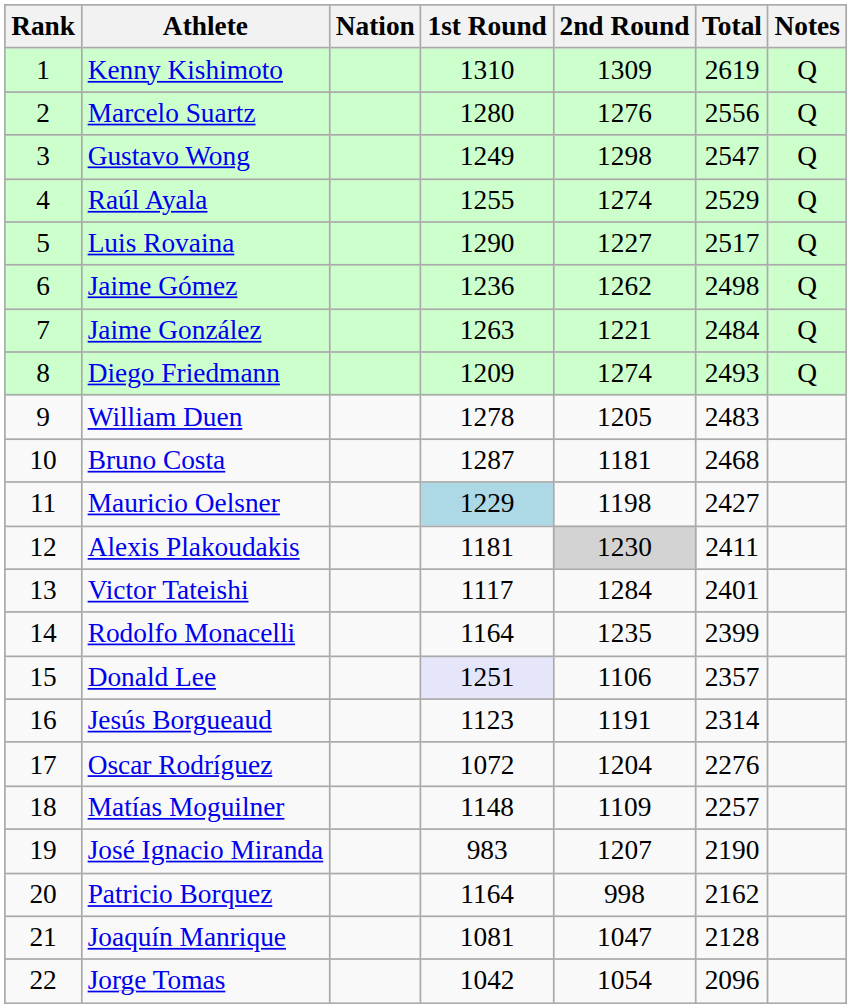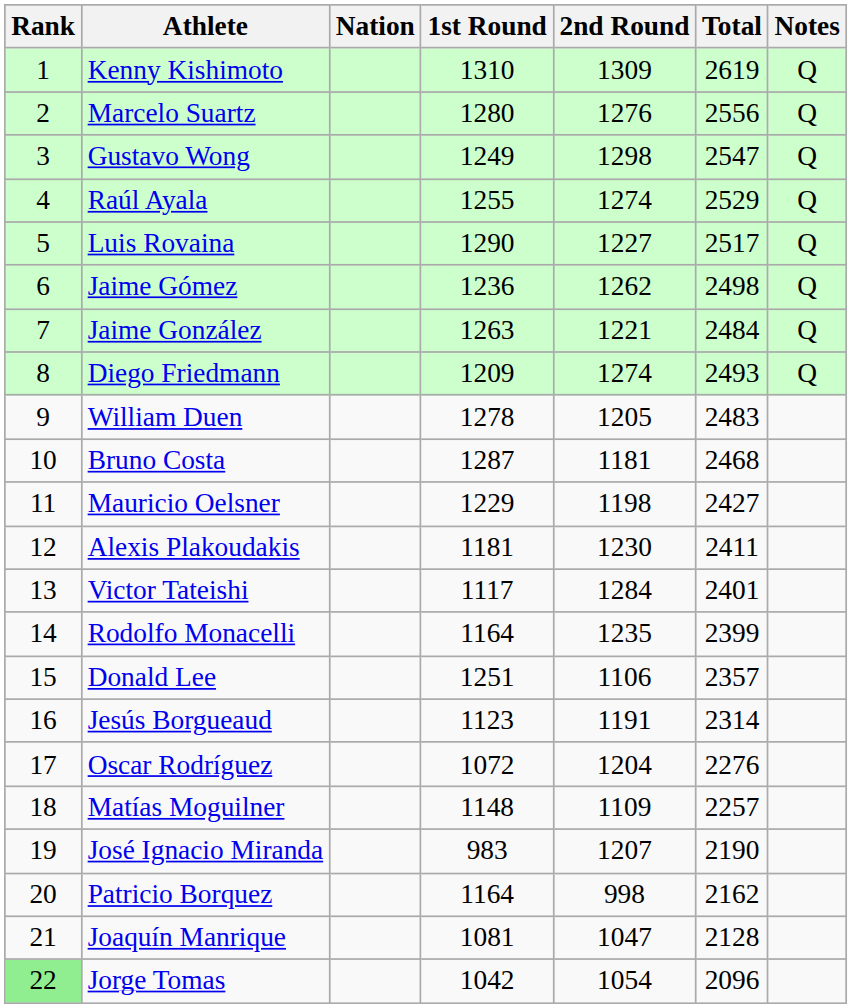Mauricio Oelsner | 1st Round: lightblue background -> no background
Alexis Plakoudakis | 2nd Round: lightgrey background -> no background
Donald Lee | 1st Round: lavender background -> no background
Jorge Tomas | Rank: no background -> lightgreen background
